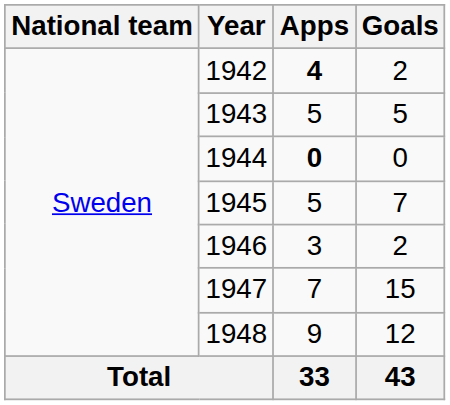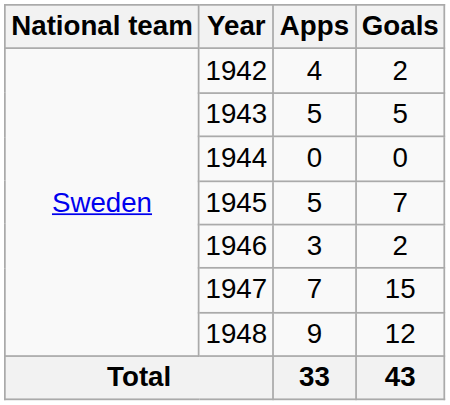1942 | Apps: bold -> normal
1944 | Apps: bold -> normal
